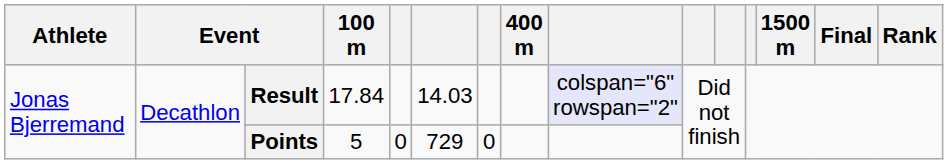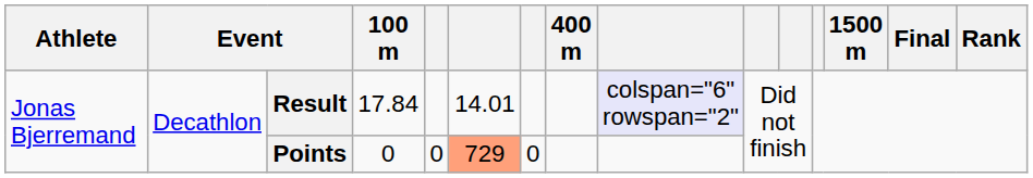Result | column 6: 14.03 -> 14.01
Points | 100 m: 5 -> 0
Points | column 6: no background -> lightsalmon background
